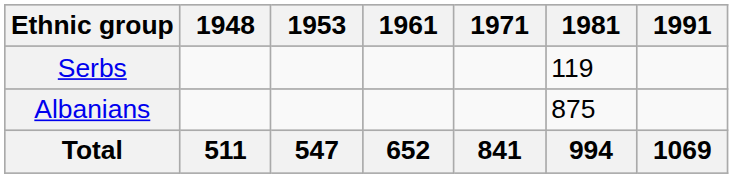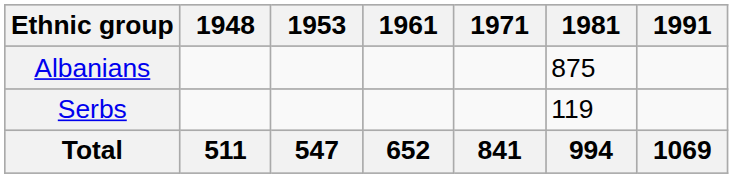rows swapped: Albanians <-> Serbs
